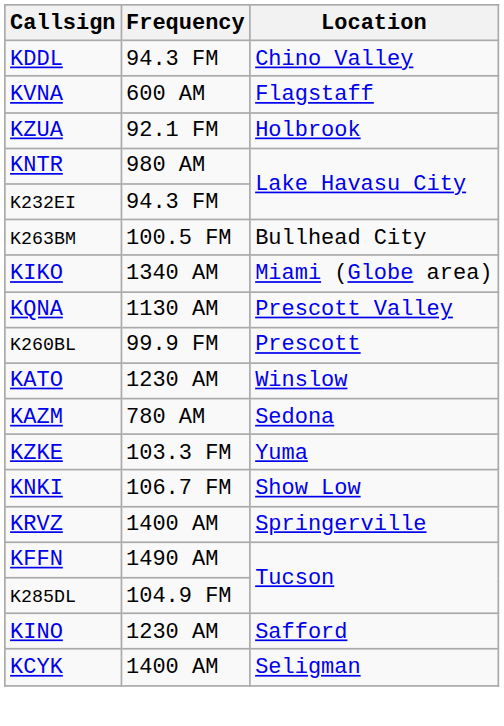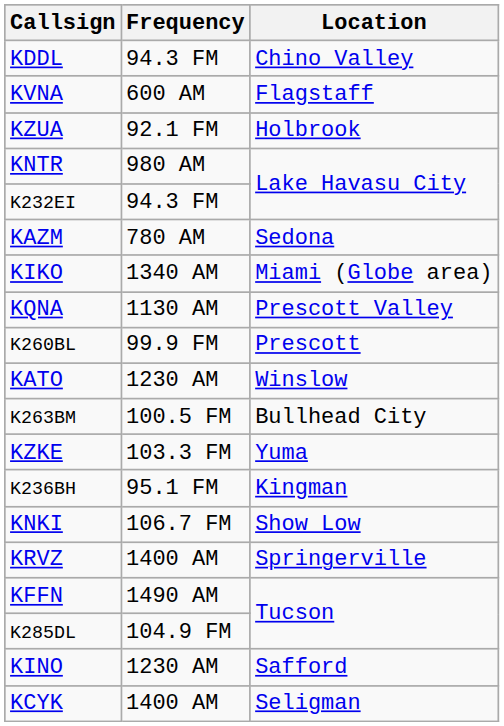rows swapped: K263BM <-> KAZM
+ row: K236BH | 95.1 FM | Kingman
